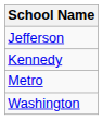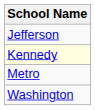row 3 | column 1: no background -> lightyellow background
